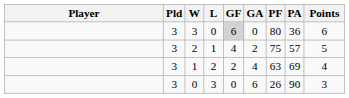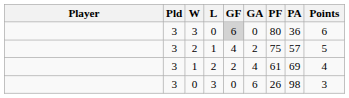row 4 | PF: 63 -> 61
row 5 | PA: 90 -> 98
